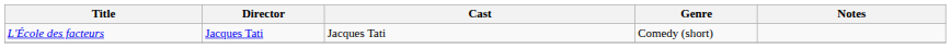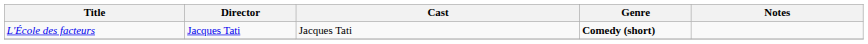L'École des facteurs | Genre: normal -> bold
